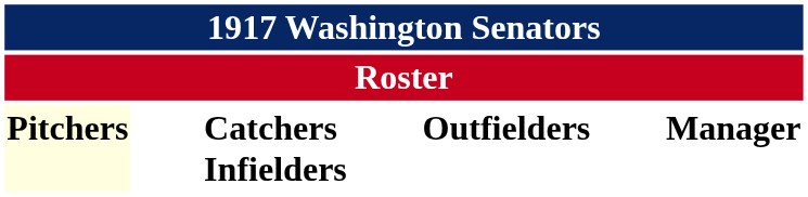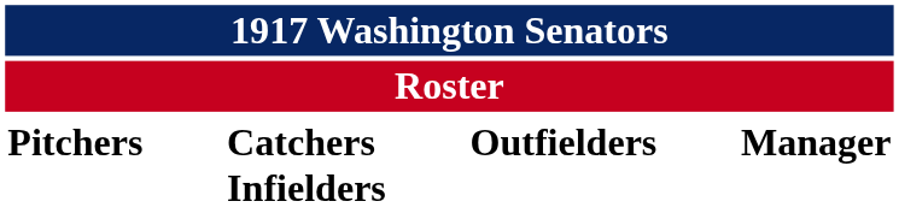Pitchers | column 1: lightyellow background -> no background
